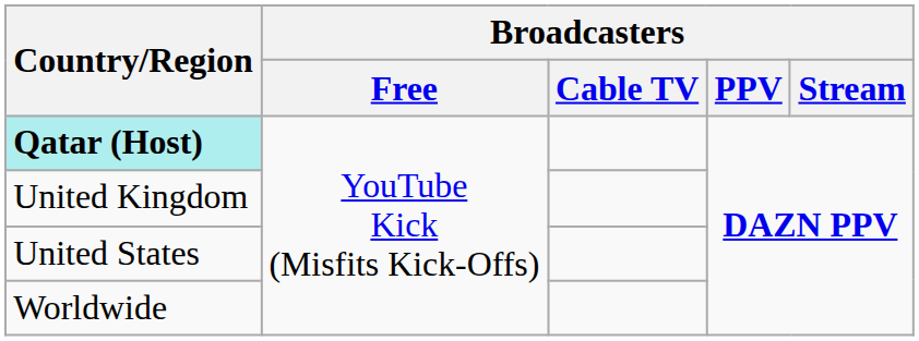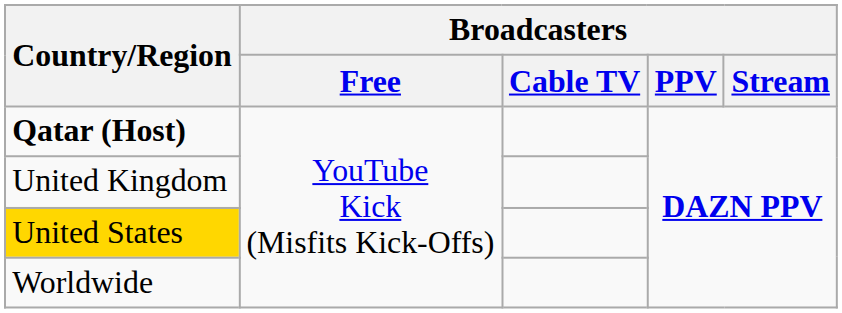Qatar (Host) | Country/Region: paleturquoise background -> no background
United States | Country/Region: no background -> gold background
